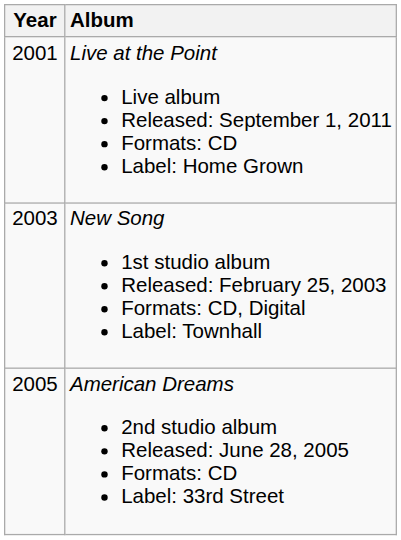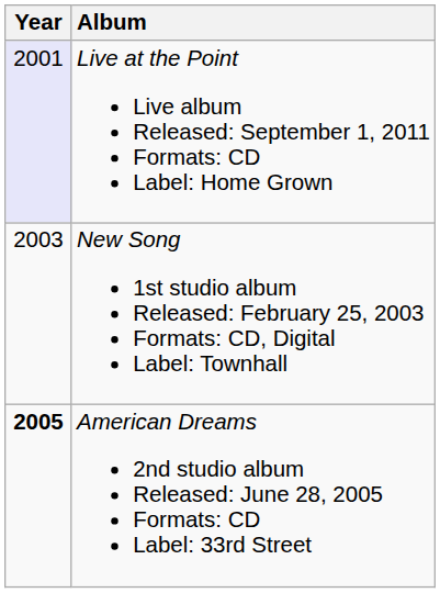row 2 | Year: no background -> lavender background
row 4 | Year: normal -> bold
